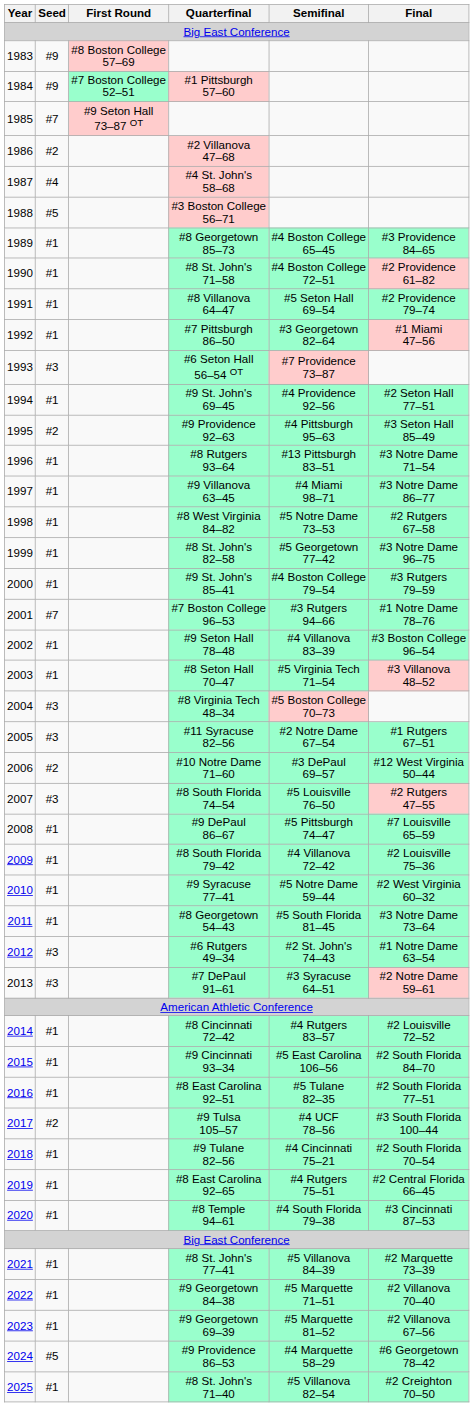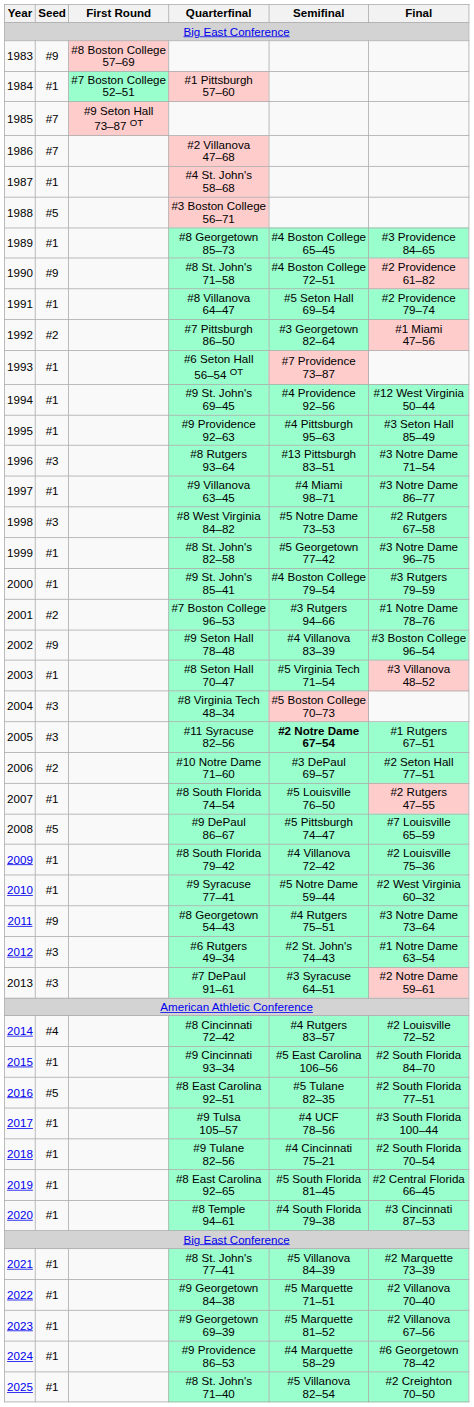#1 Pittsburgh 57–60 | Seed: #9 -> #1
#2 Villanova 47–68 | Seed: #2 -> #7
#4 St. John's 58–68 | Seed: #4 -> #1
#8 St. John's 71–58 | Seed: #1 -> #9
#7 Pittsburgh 86–50 | Seed: #1 -> #2
#6 Seton Hall 56–54 OT | Seed: #3 -> #1
#9 St. John's 69–45 | Final: #2 Seton Hall 77–51 -> #12 West Virginia 50–44
#9 Providence 92–63 | Seed: #2 -> #1
#8 Rutgers 93–64 | Seed: #1 -> #3
#8 West Virginia 84–82 | Seed: #1 -> #3
#7 Boston College 96–53 | Seed: #7 -> #2
#9 Seton Hall 78–48 | Seed: #1 -> #9
#11 Syracuse 82–56 | Semifinal: normal -> bold
#10 Notre Dame 71–60 | Final: #12 West Virginia 50–44 -> #2 Seton Hall 77–51
#8 South Florida 74–54 | Seed: #3 -> #1
#9 DePaul 86–67 | Seed: #1 -> #5
#8 Georgetown 54–43 | Seed: #1 -> #9
#8 Georgetown 54–43 | Semifinal: #5 South Florida 81–45 -> #4 Rutgers 75–51
#8 Cincinnati 72–42 | Seed: #1 -> #4
#8 East Carolina 92–51 | Seed: #1 -> #5
#9 Tulsa 105–57 | Seed: #2 -> #1
#8 East Carolina 92–65 | Semifinal: #4 Rutgers 75–51 -> #5 South Florida 81–45
#9 Providence 86–53 | Seed: #5 -> #1
